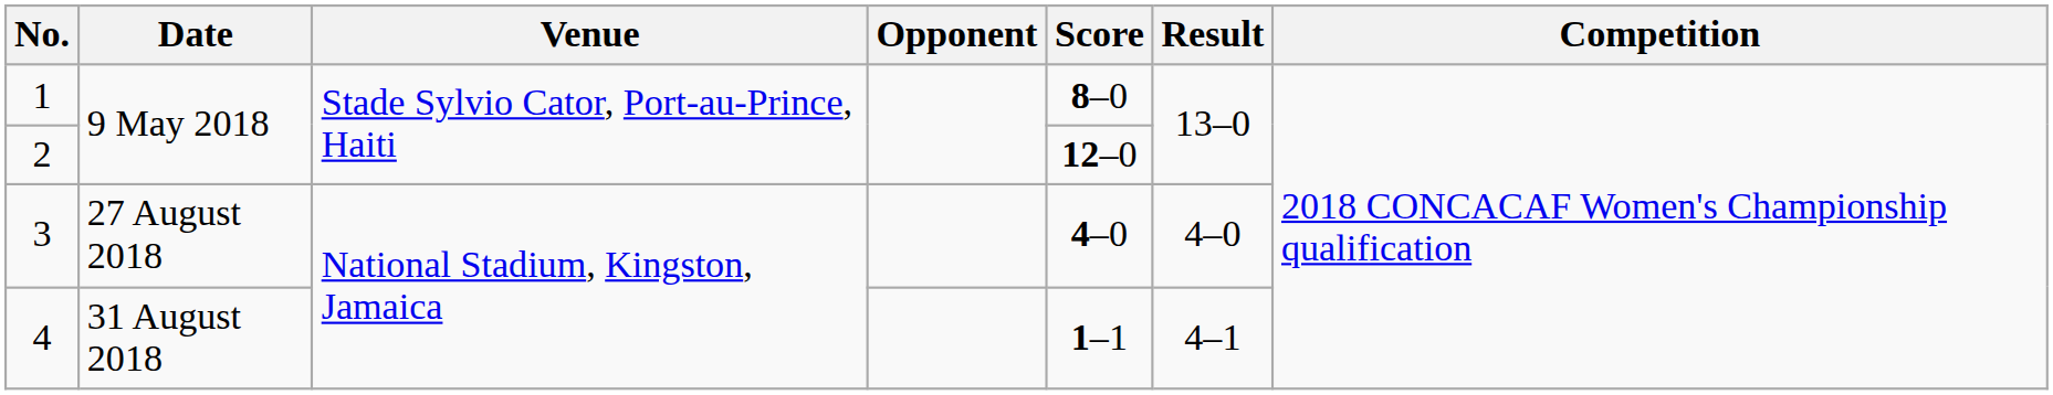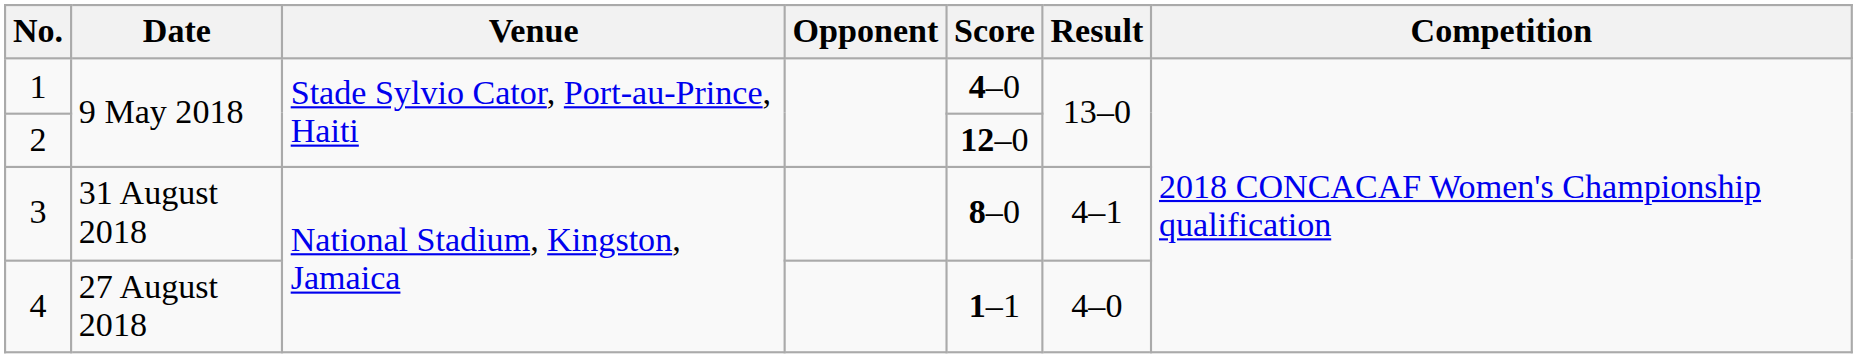1 | Score: 8–0 -> 4–0
3 | Date: 27 August 2018 -> 31 August 2018
3 | Score: 4–0 -> 8–0
3 | Result: 4–0 -> 4–1
4 | Date: 31 August 2018 -> 27 August 2018
4 | Result: 4–1 -> 4–0
